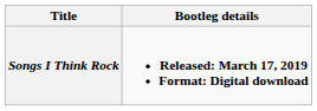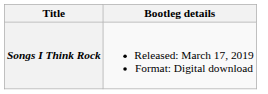Songs I Think Rock | Bootleg details: bold -> normal
